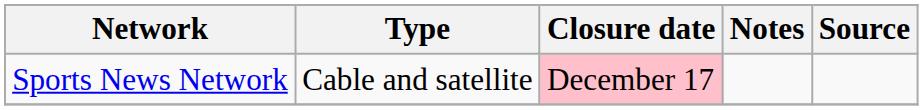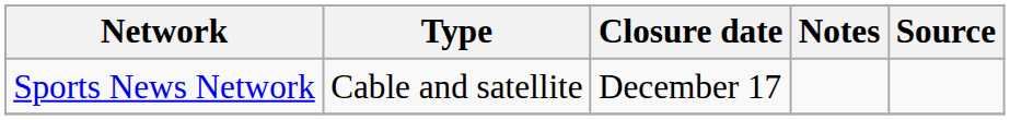Sports News Network | Closure date: pink background -> no background
